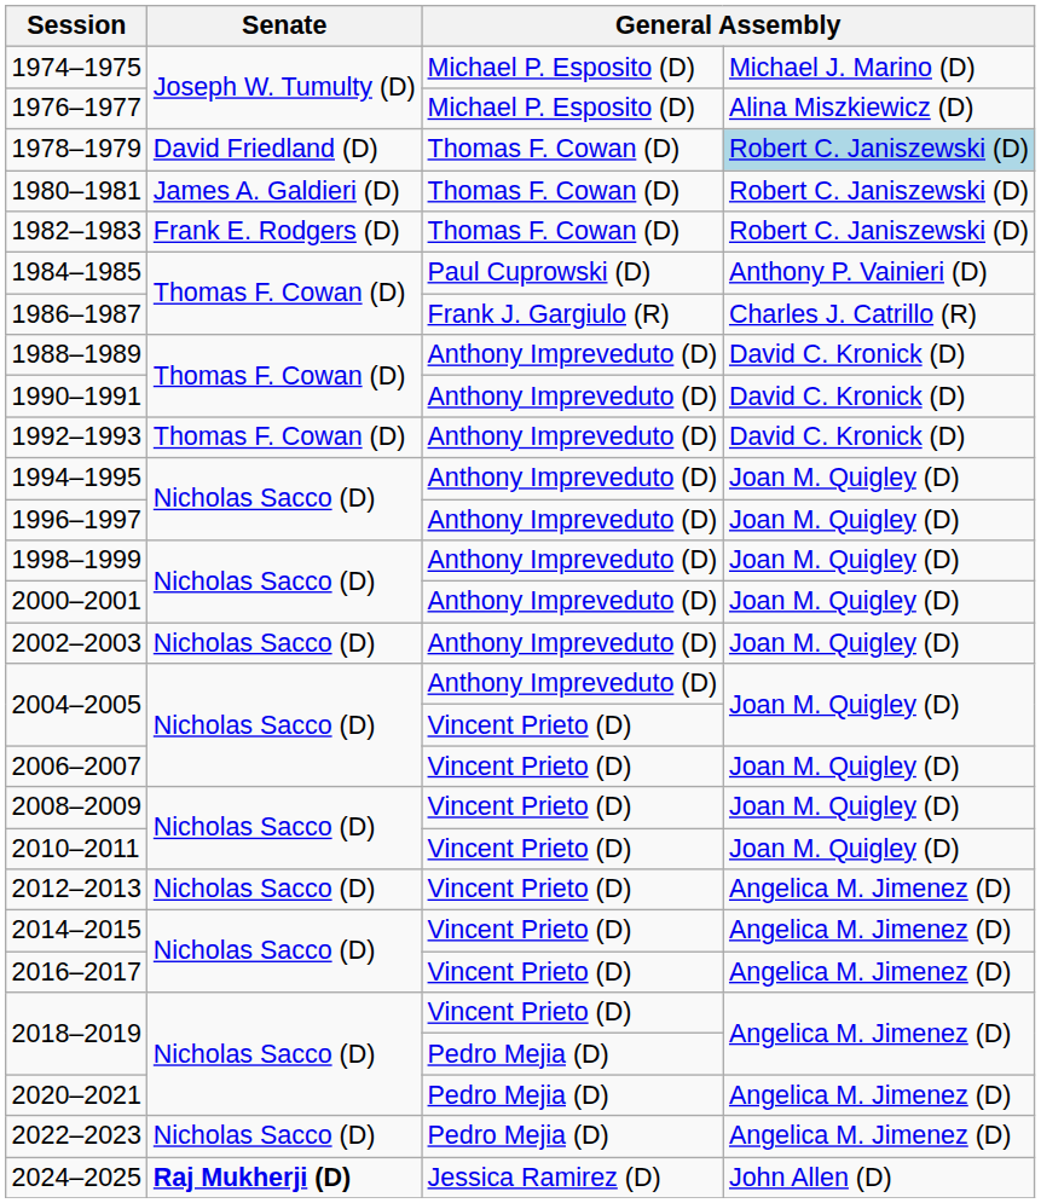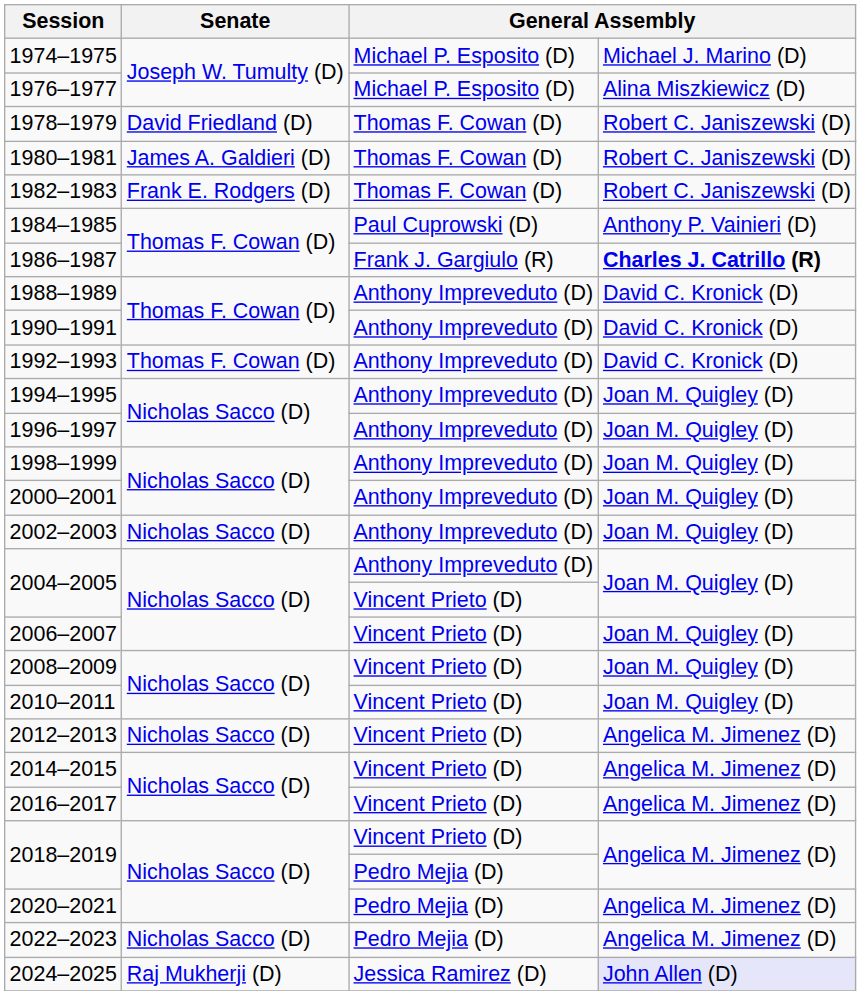1978–1979 | column 4: lightblue background -> no background
1986–1987 | column 4: normal -> bold
2024–2025 | Senate: bold -> normal
2024–2025 | column 4: no background -> lavender background
